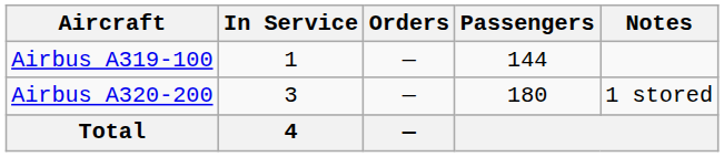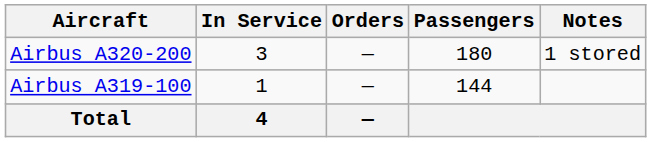rows swapped: Airbus A319-100 <-> Airbus A320-200
